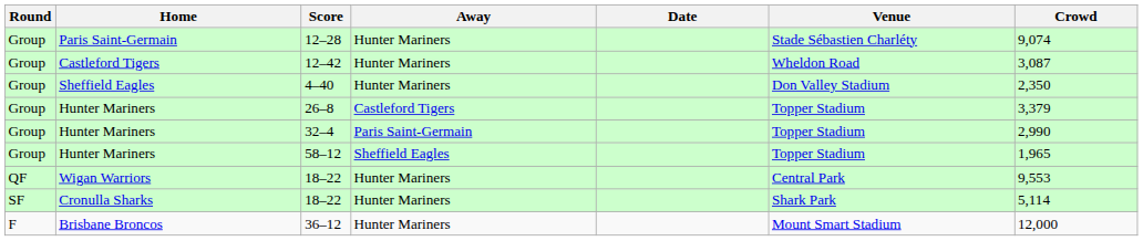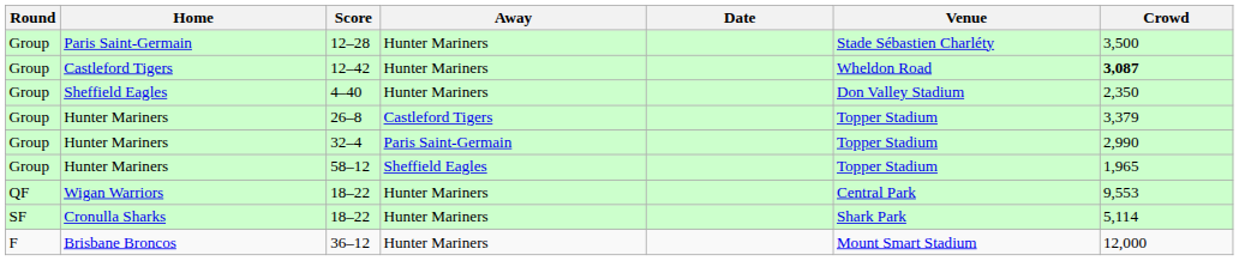12–28 | Crowd: 9,074 -> 3,500
12–42 | Crowd: normal -> bold
